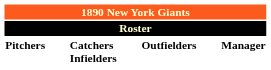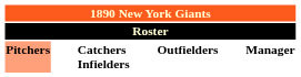Pitchers | column 1: no background -> lightsalmon background
